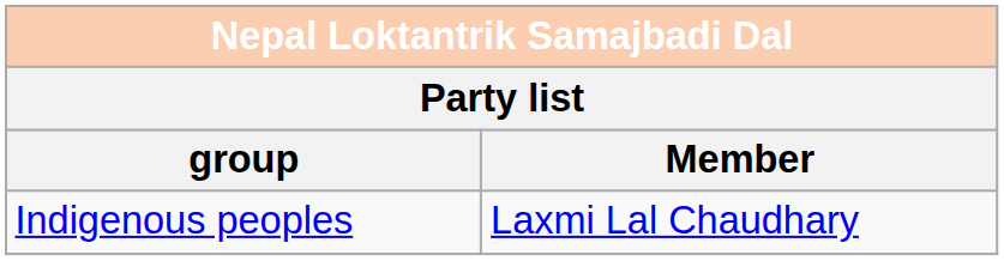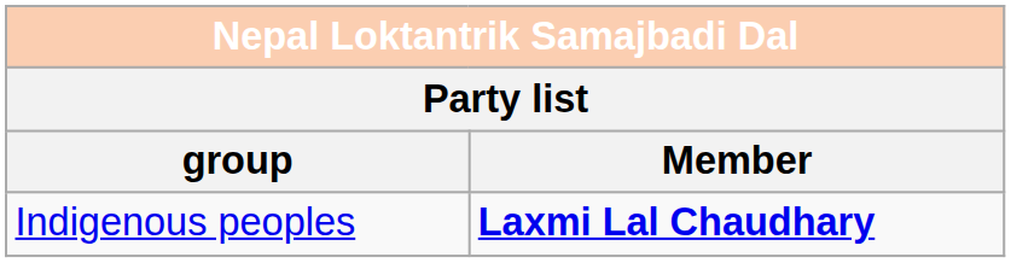Indigenous peoples | Member: normal -> bold
